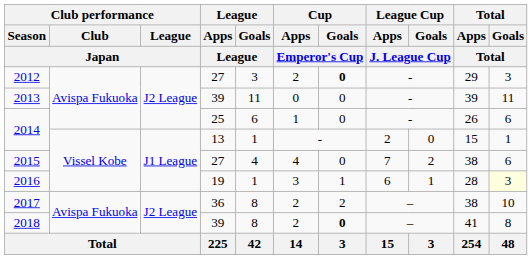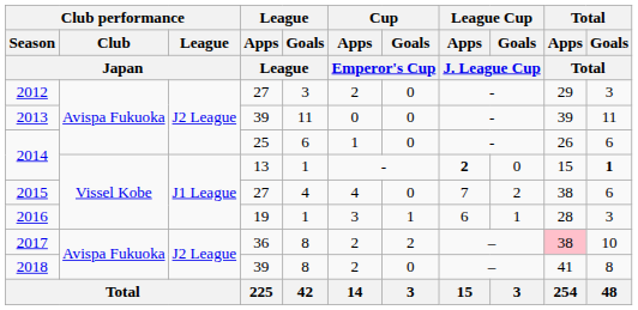2012 | Cup / Goals / Emperor's Cup: bold -> normal
2014 / 13 | League Cup / Apps / J. League Cup: normal -> bold
2014 / 13 | Total / Goals / Total: normal -> bold
2016 | Total / Goals / Total: lightyellow background -> no background
2017 | Total / Apps / Total: no background -> pink background
2018 | Cup / Goals / Emperor's Cup: bold -> normal
